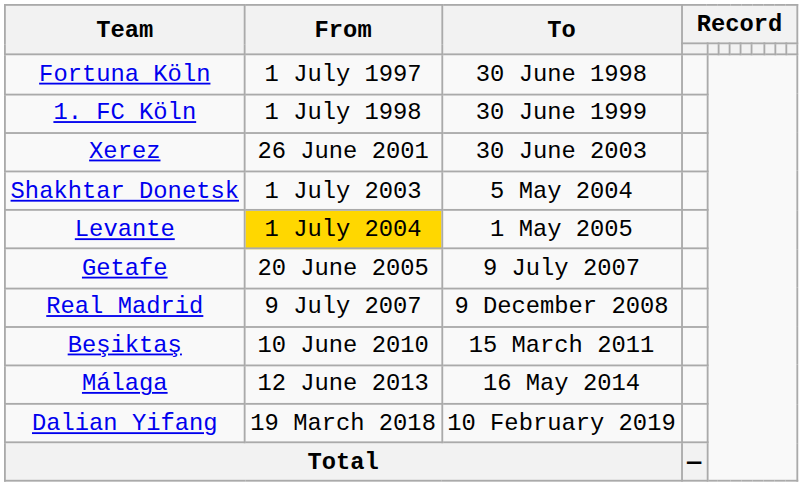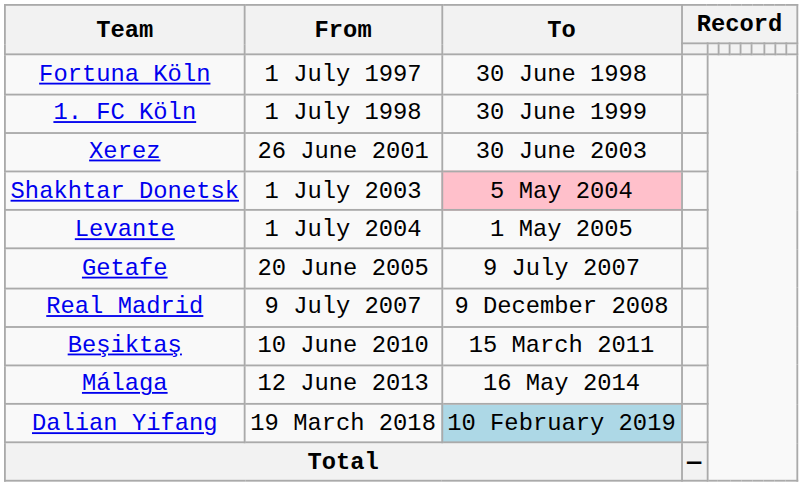Shakhtar Donetsk | To: no background -> pink background
Levante | From: gold background -> no background
Dalian Yifang | To: no background -> lightblue background
